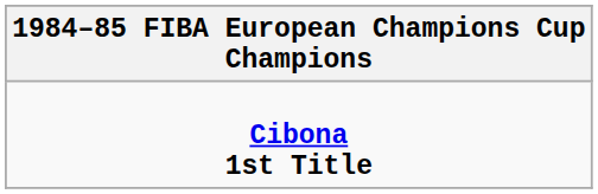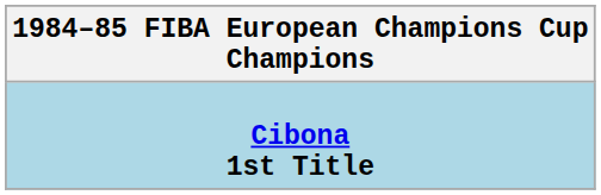row 2 | column 1: no background -> lightblue background
